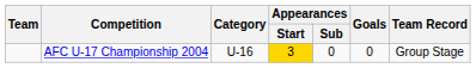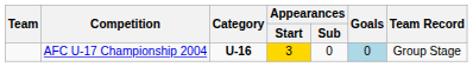AFC U-17 Championship 2004 | Category: normal -> bold
AFC U-17 Championship 2004 | Goals: no background -> lightblue background
